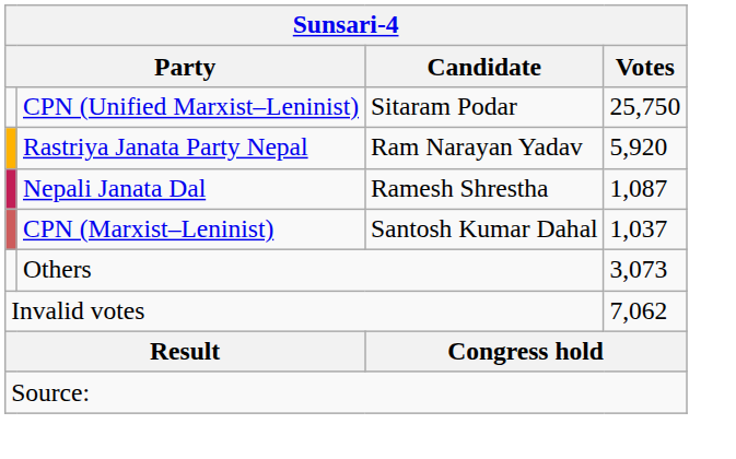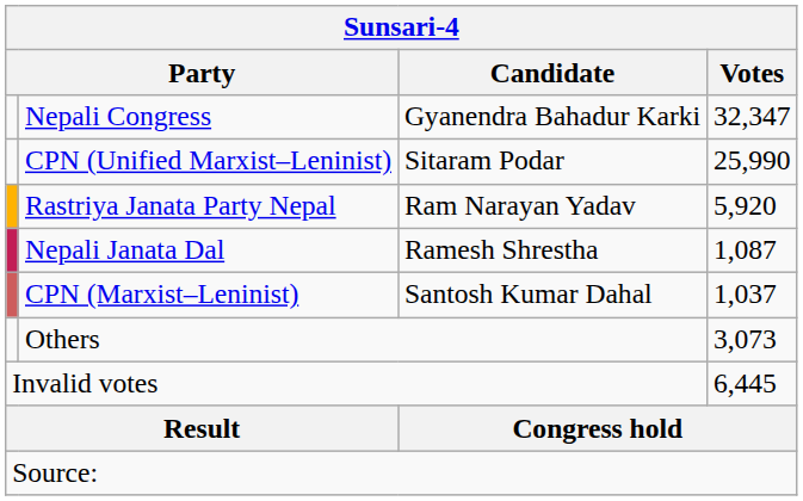+ row: Nepali Congress | Gyanendra Bahadur Karki | 32,347
CPN (Unified Marxist–Leninist) | Votes: 25,750 -> 25,990
Invalid votes | Votes: 7,062 -> 6,445
